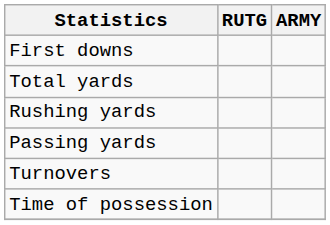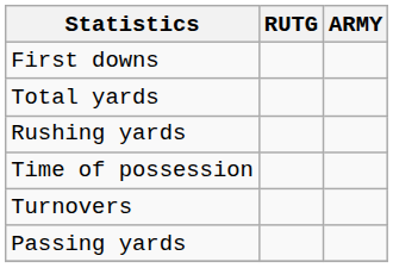rows swapped: Passing yards <-> Time of possession
